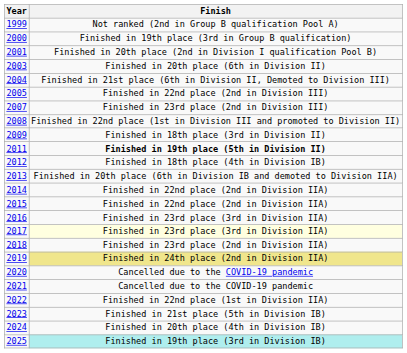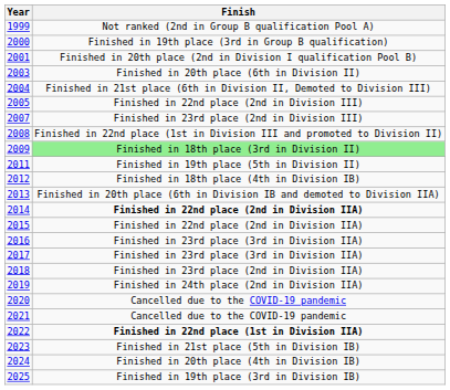2009 | Finish: no background -> lightgreen background
2011 | Finish: bold -> normal
2014 | Finish: normal -> bold
2017 | Finish: lightyellow background -> no background
2019 | Finish: khaki background -> no background
2022 | Finish: normal -> bold
2025 | Finish: paleturquoise background -> no background
